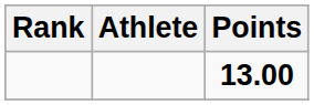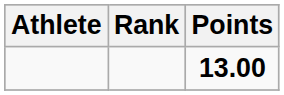columns swapped: Rank <-> Athlete
